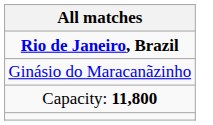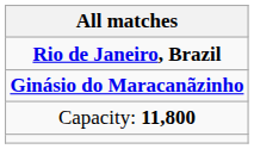row 3 | column 1: normal -> bold
